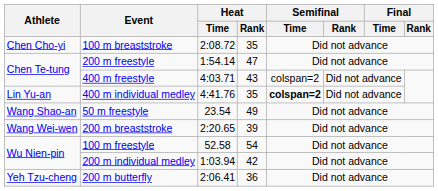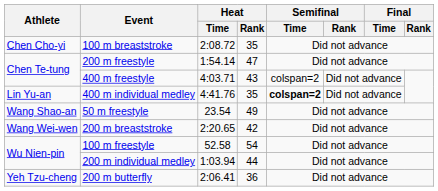200 m breaststroke | Heat / Rank: 39 -> 42
200 m individual medley | Heat / Rank: 42 -> 44
